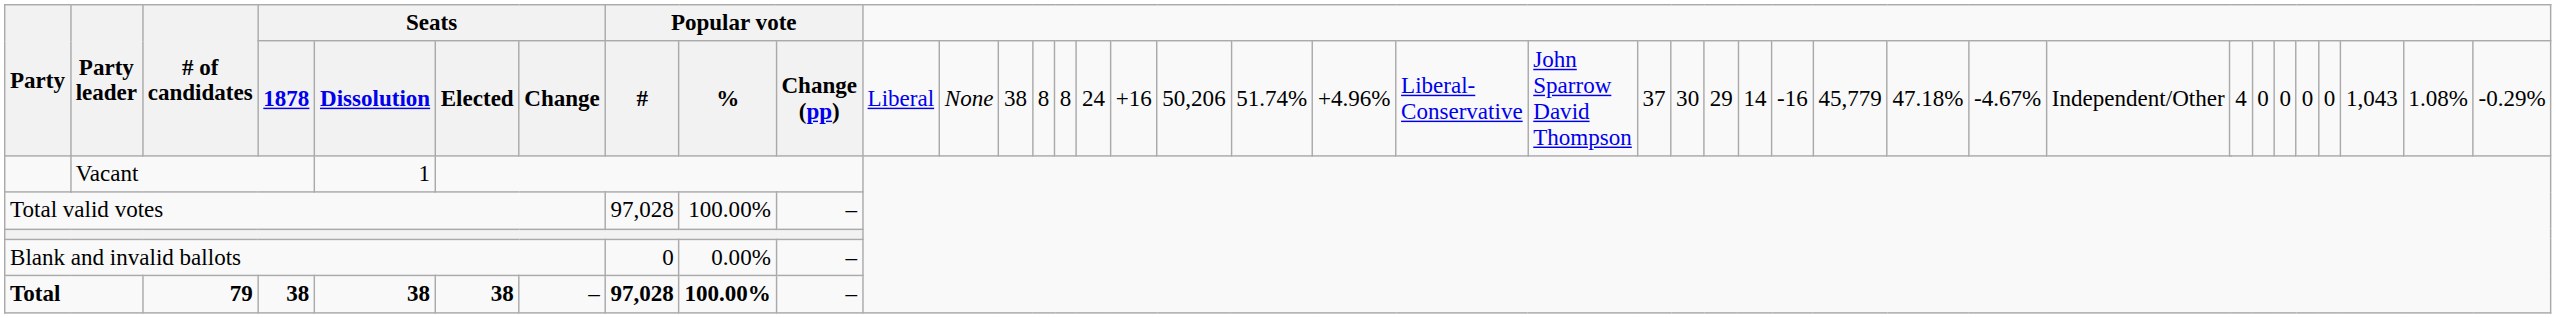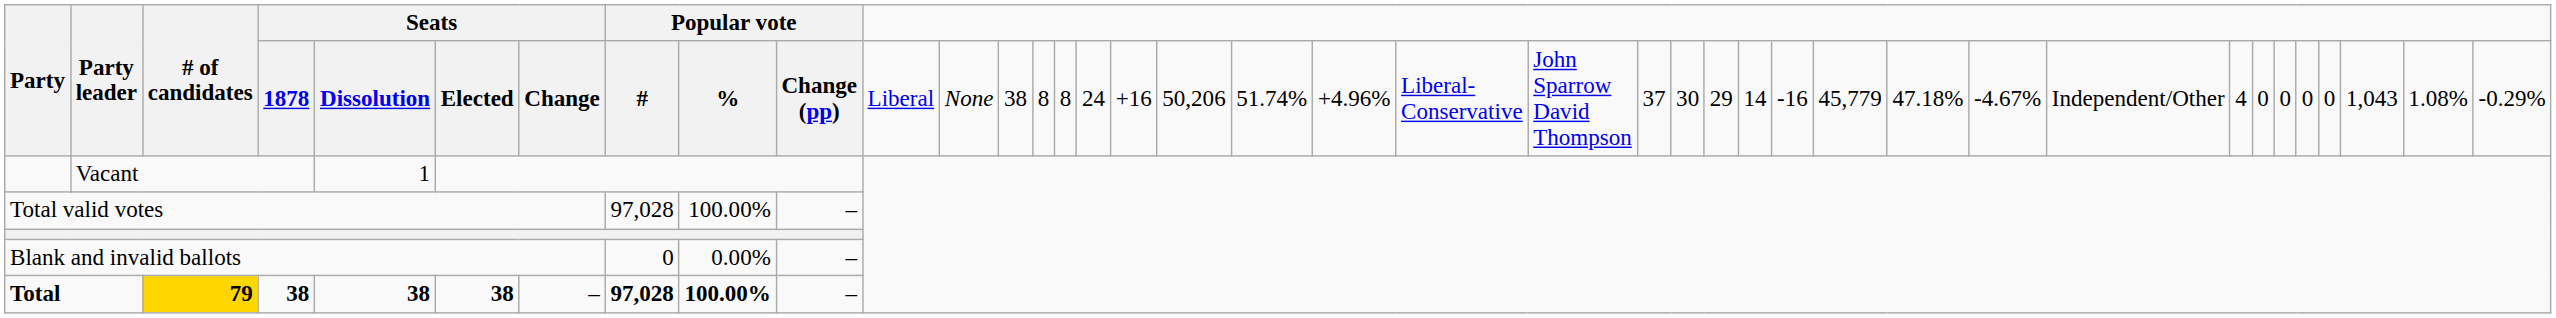Total | # of candidates: no background -> gold background
